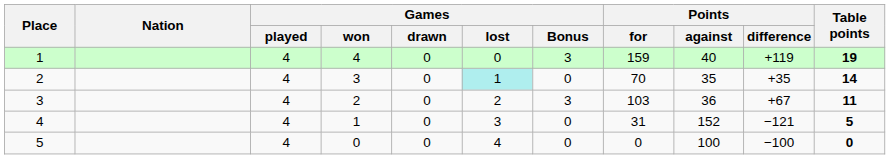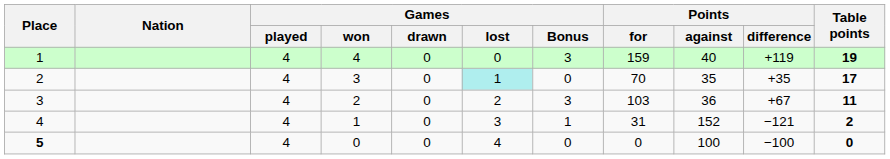row 4 | Table points: 14 -> 17
row 6 | Games / Bonus: 0 -> 1
row 6 | Table points: 5 -> 2
row 7 | Place: normal -> bold
